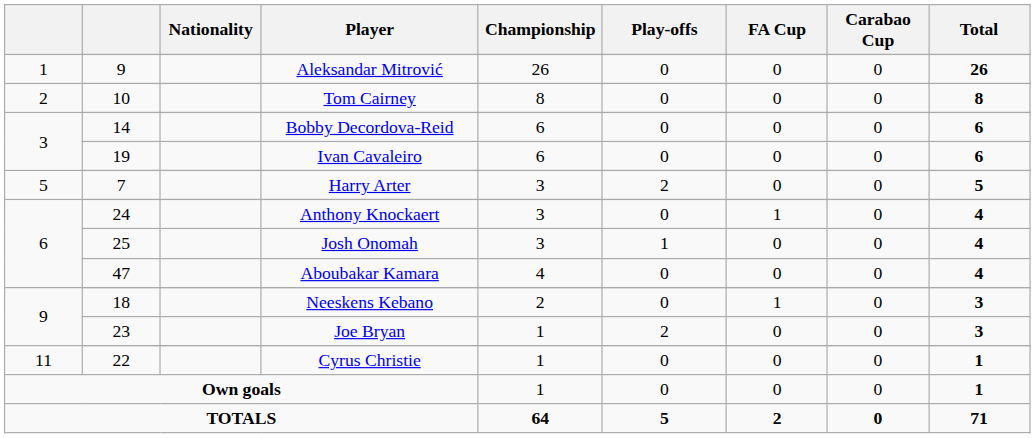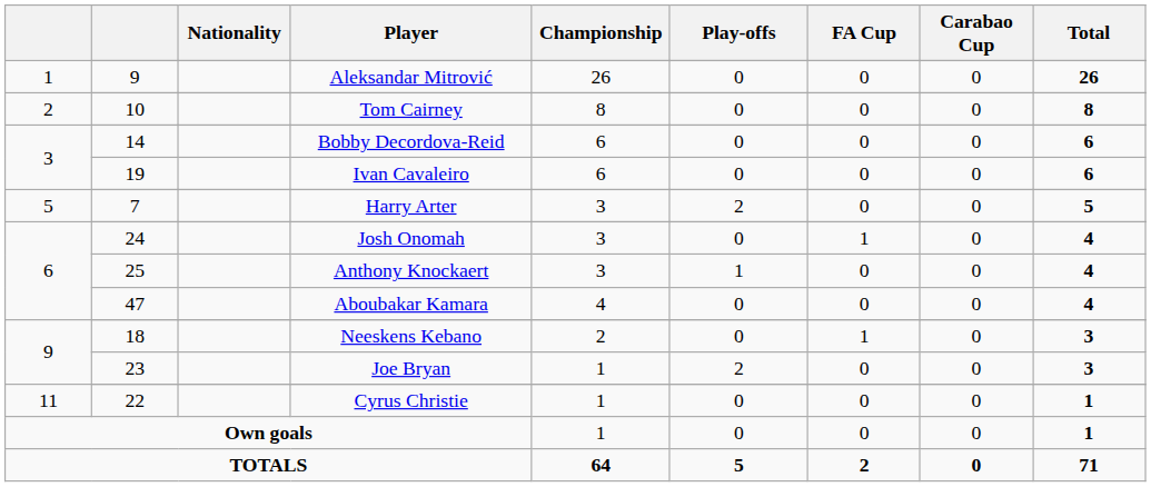24 | Player: Anthony Knockaert -> Josh Onomah
25 | Player: Josh Onomah -> Anthony Knockaert
